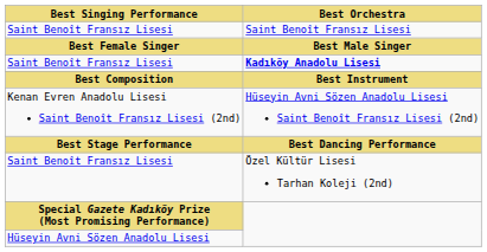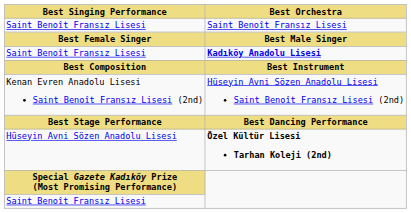row 8 | Best Singing Performance: Saint Benoît Fransız Lisesi -> Hüseyin Avni Sözen Anadolu Lisesi
row 8 | Best Orchestra: normal -> bold
row 10 | Best Singing Performance: Hüseyin Avni Sözen Anadolu Lisesi -> Saint Benoît Fransız Lisesi
